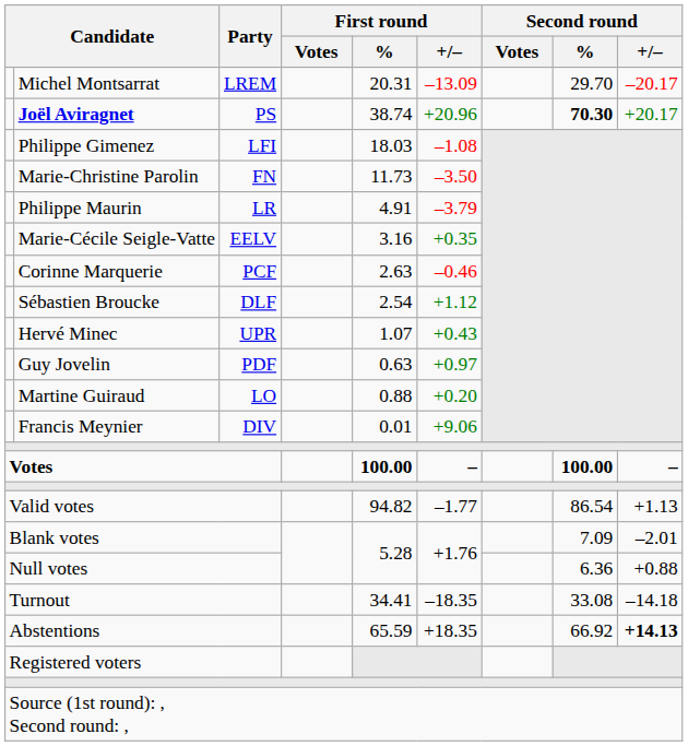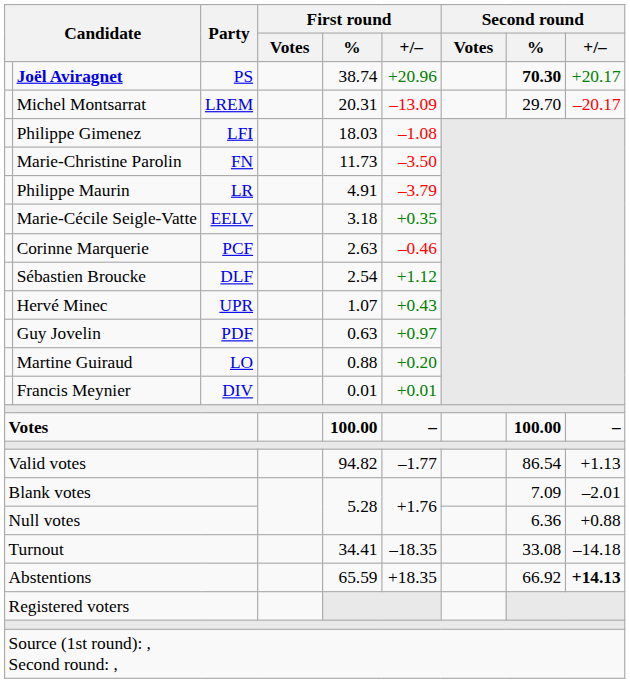rows swapped: Joël Aviragnet <-> Michel Montsarrat
Marie-Cécile Seigle-Vatte | First round / %: 3.16 -> 3.18
Francis Meynier | First round / +/–: +9.06 -> +0.01
